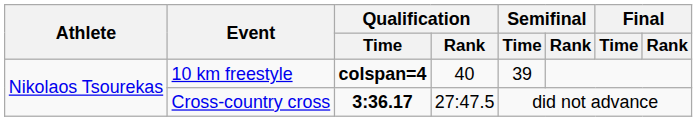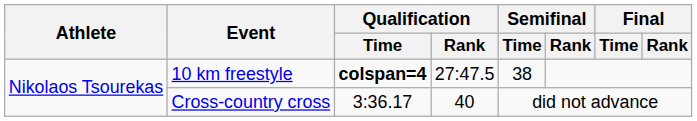10 km freestyle | Qualification / Rank: 40 -> 27:47.5
10 km freestyle | Semifinal / Time: 39 -> 38
Cross-country cross | Qualification / Time: bold -> normal
Cross-country cross | Qualification / Rank: 27:47.5 -> 40
